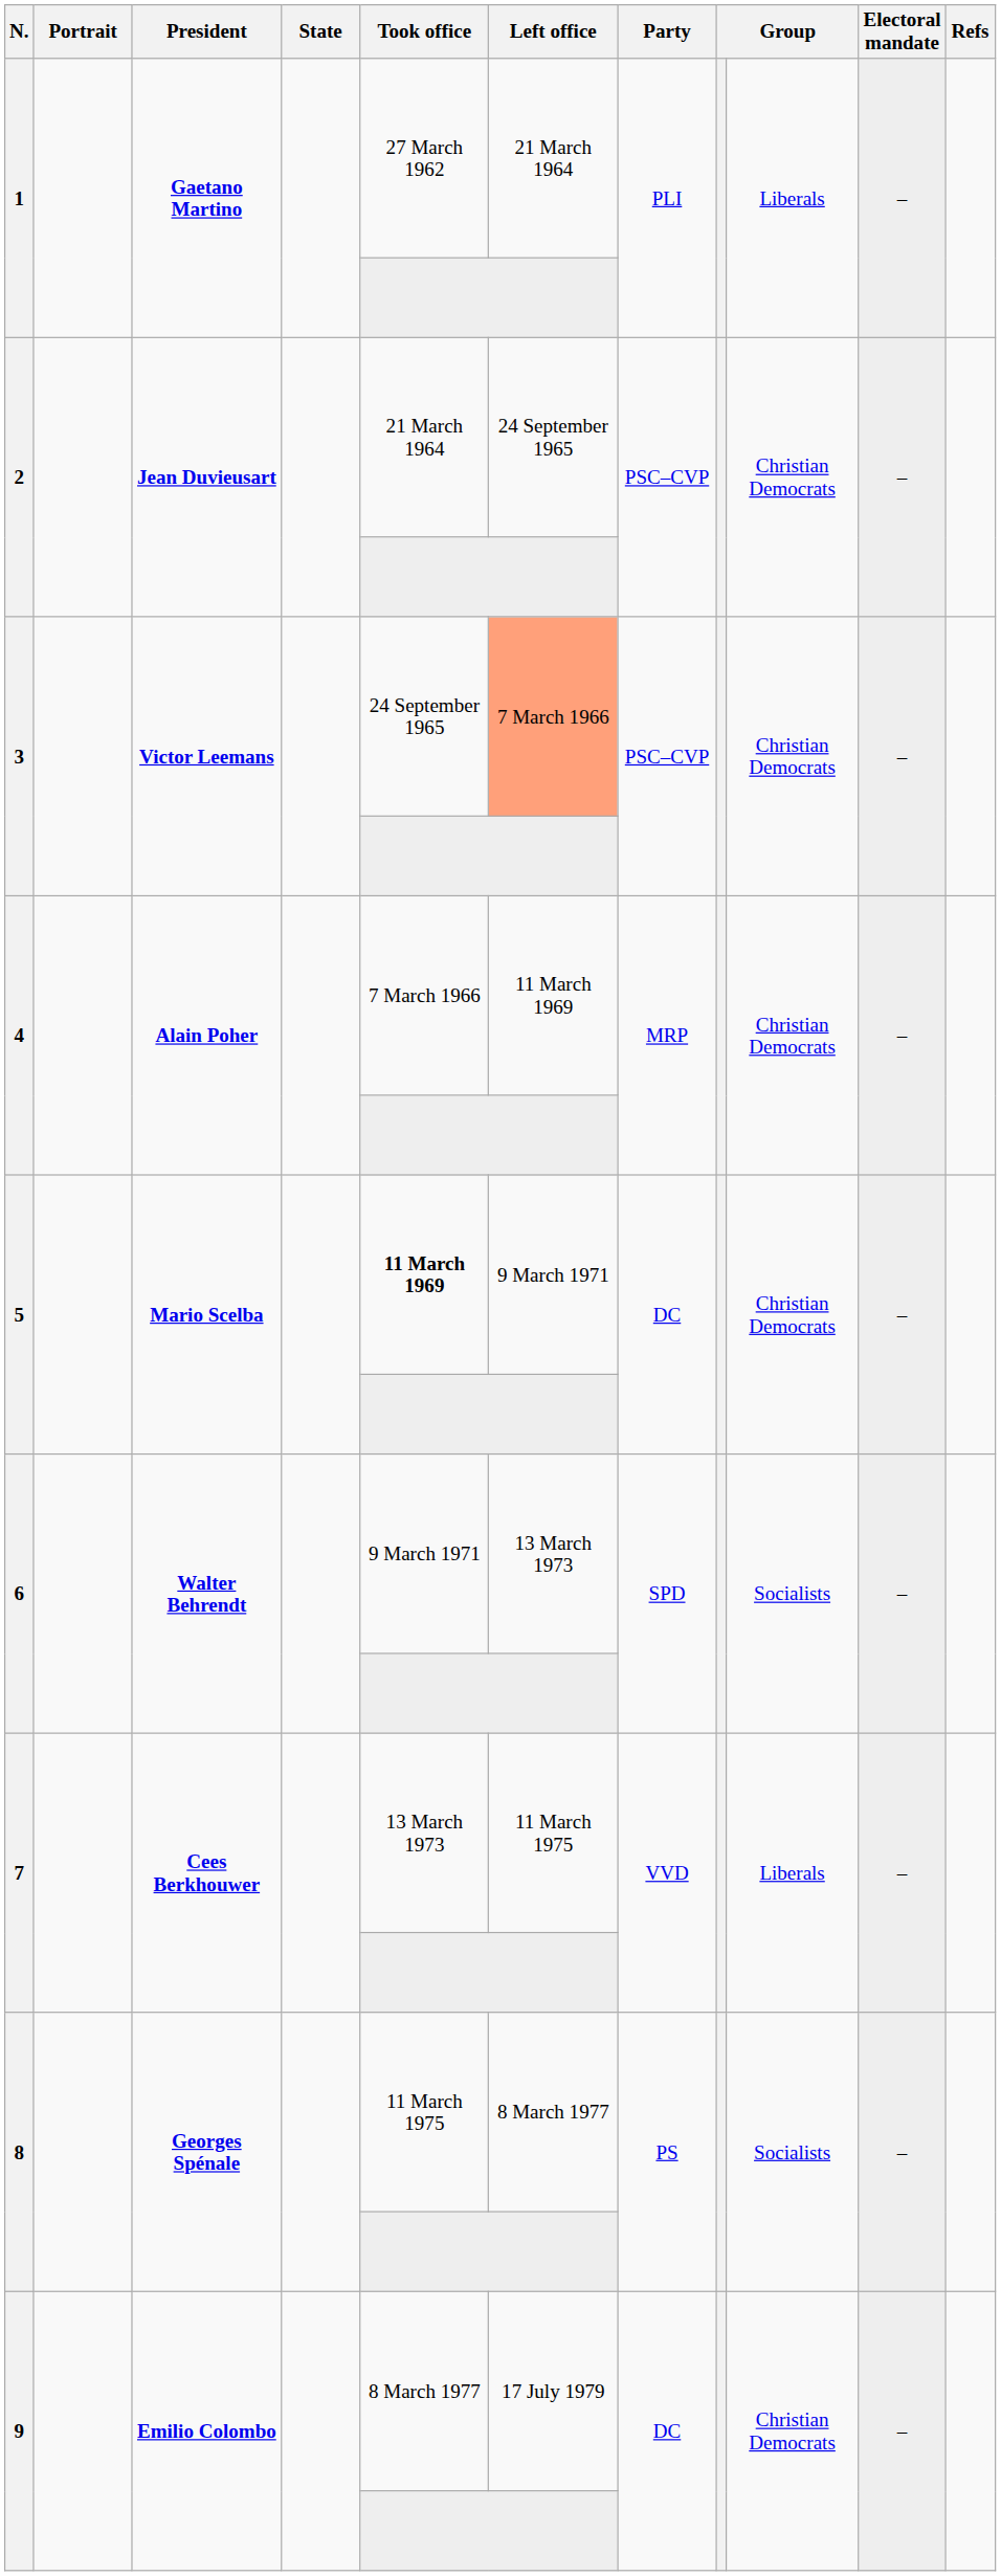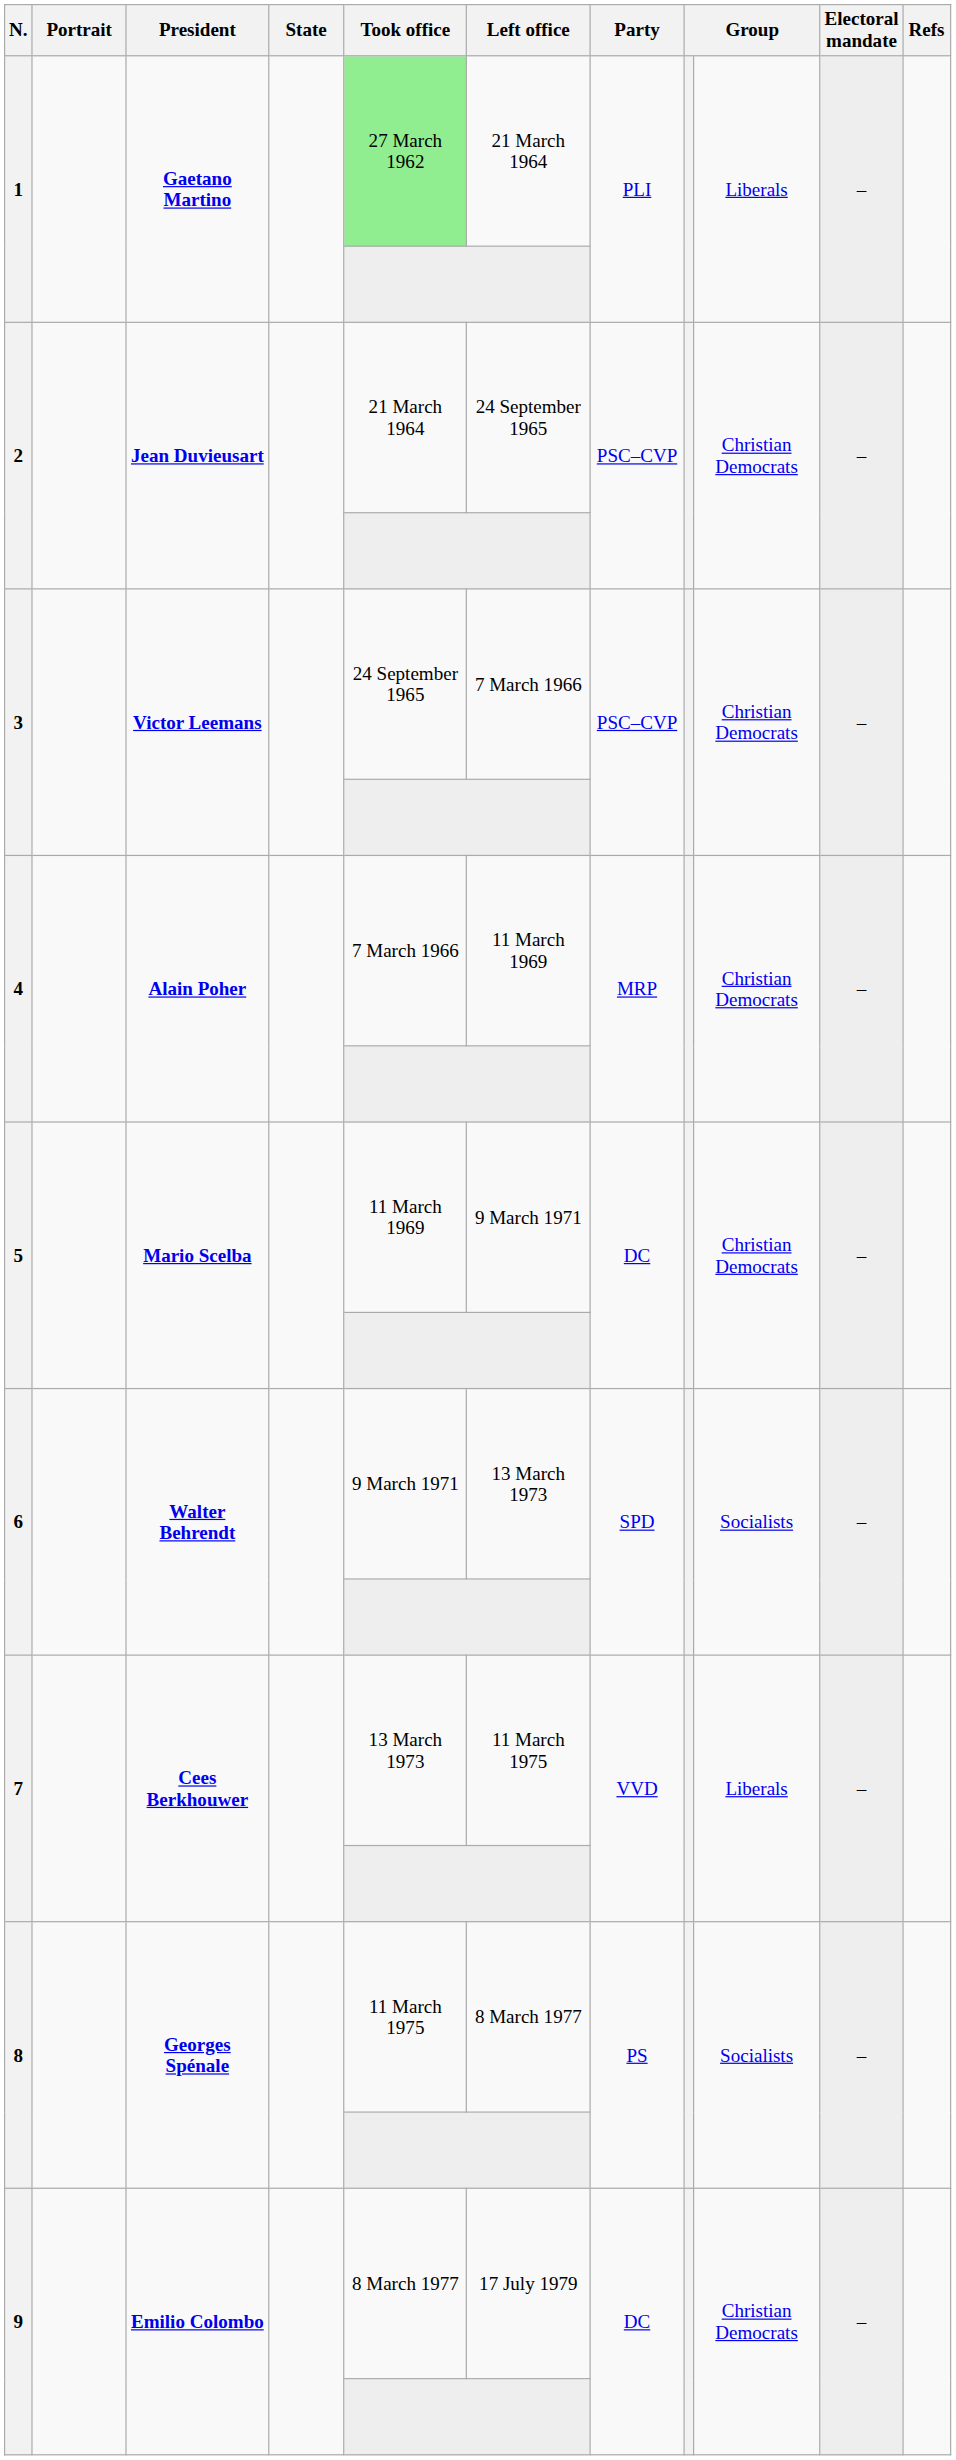row 2 | Took office: no background -> lightgreen background
row 6 | Left office: lightsalmon background -> no background
row 10 | Took office: bold -> normal
